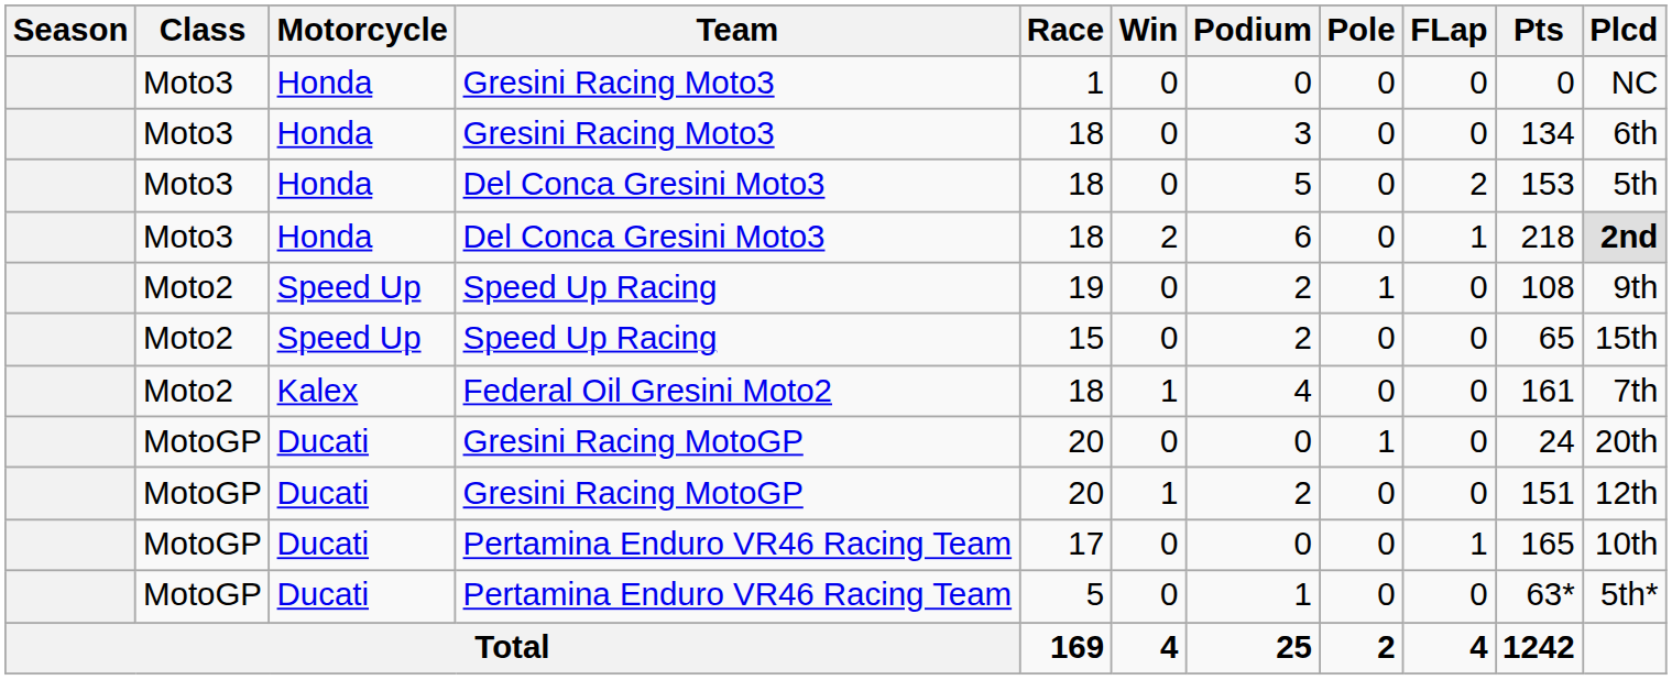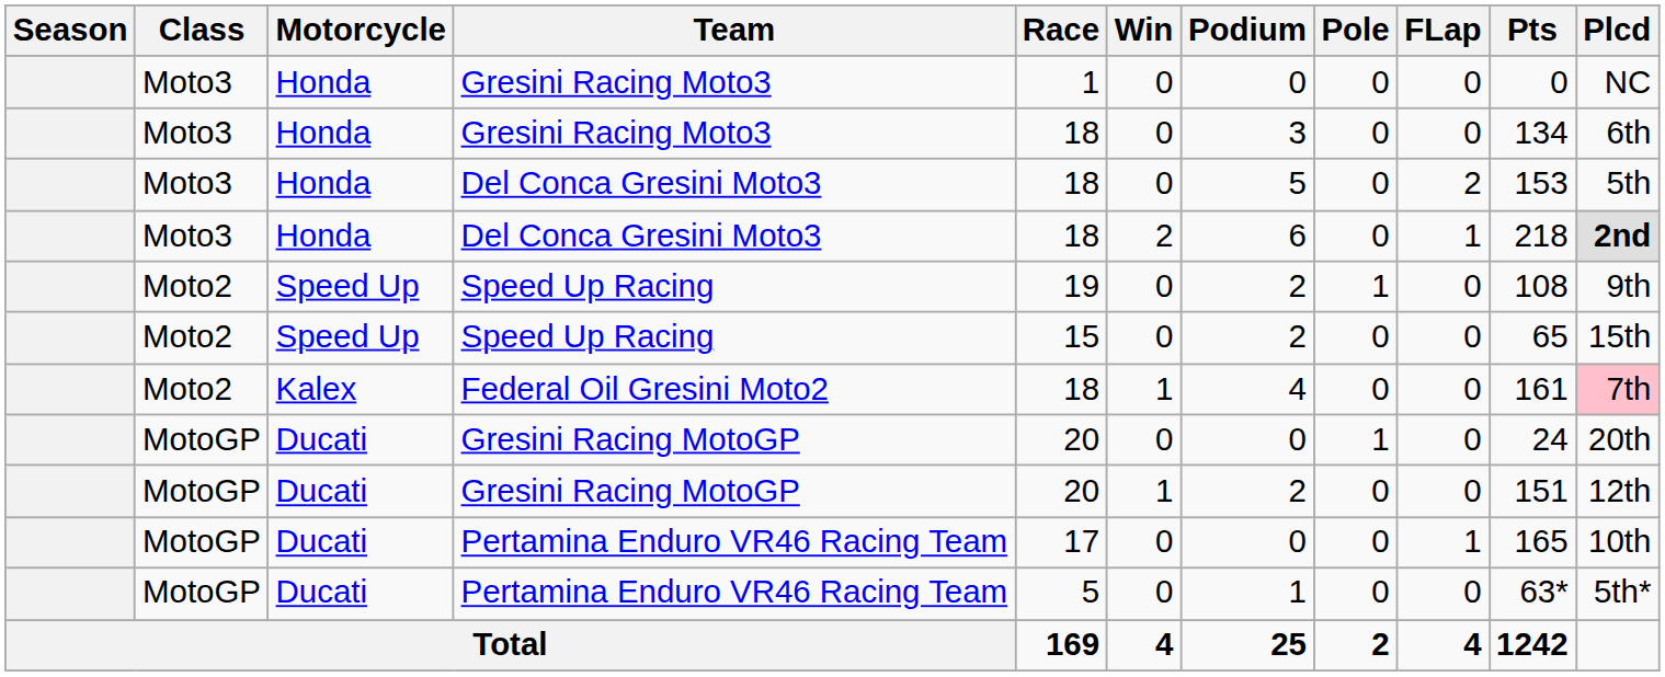Federal Oil Gresini Moto2 | Plcd: no background -> pink background
